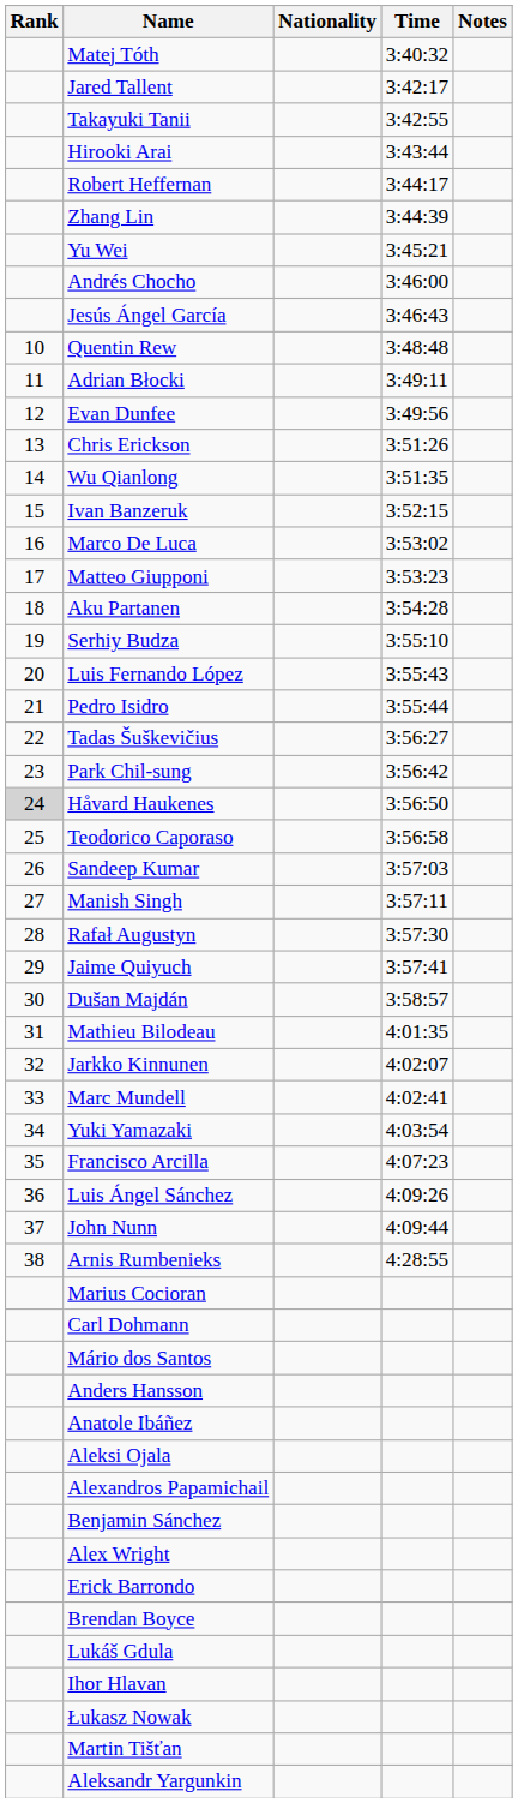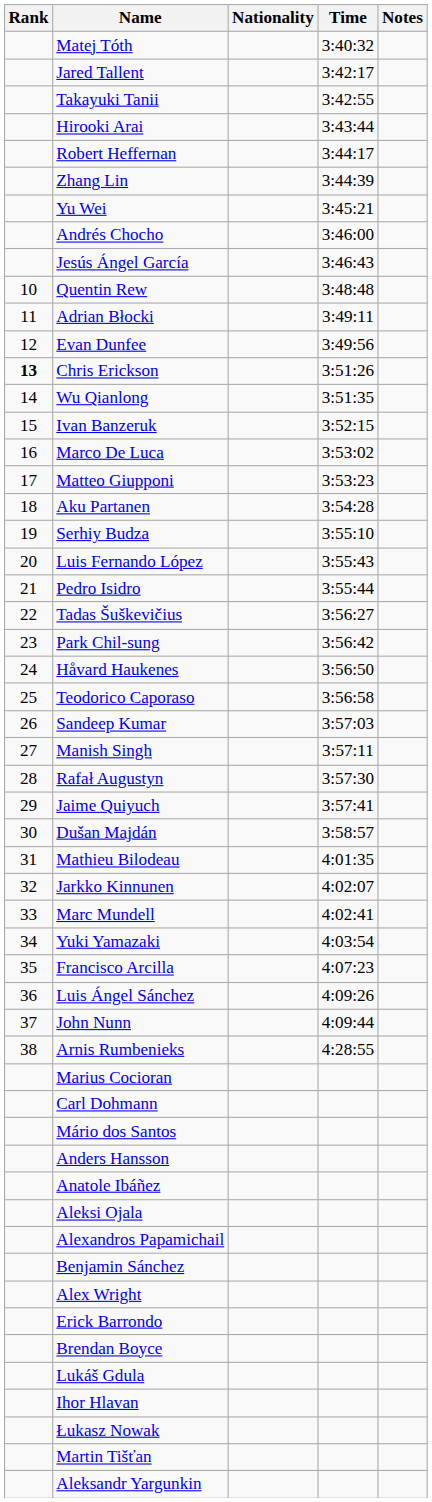Chris Erickson | Rank: normal -> bold
Håvard Haukenes | Rank: lightgrey background -> no background
